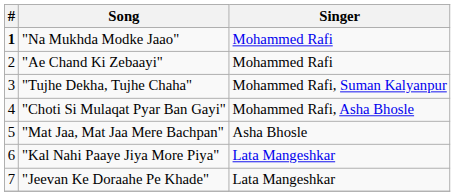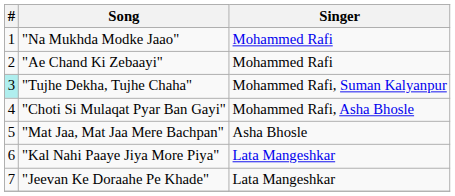"Na Mukhda Modke Jaao" | #: bold -> normal
"Tujhe Dekha, Tujhe Chaha" | #: no background -> paleturquoise background
